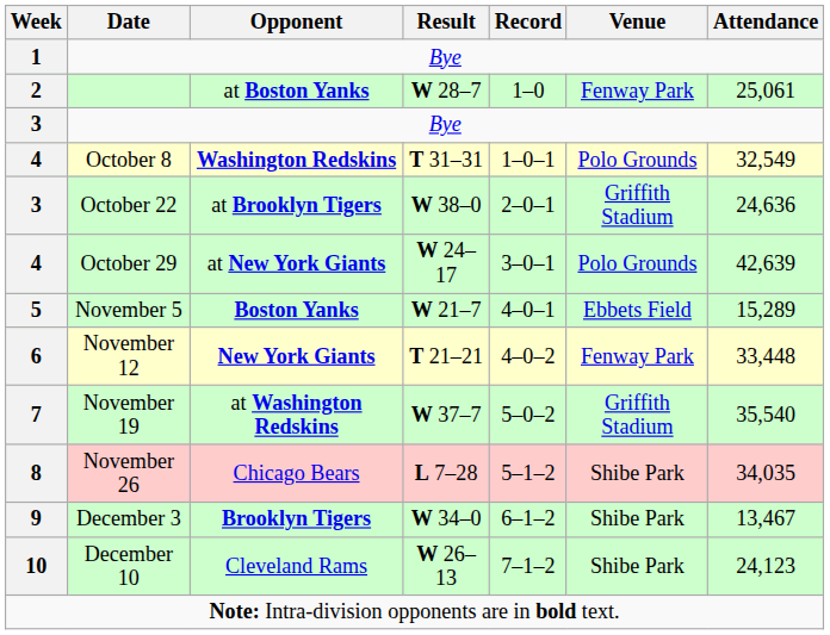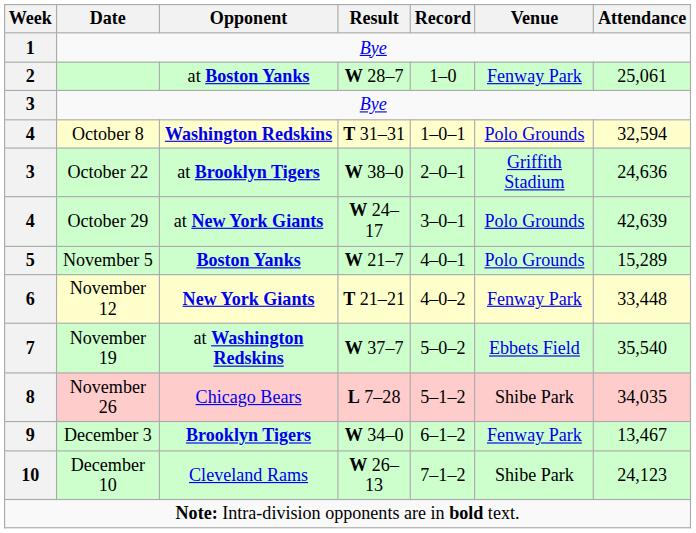October 8 | Attendance: 32,549 -> 32,594
November 5 | Venue: Ebbets Field -> Polo Grounds
November 19 | Venue: Griffith Stadium -> Ebbets Field
December 3 | Venue: Shibe Park -> Fenway Park
